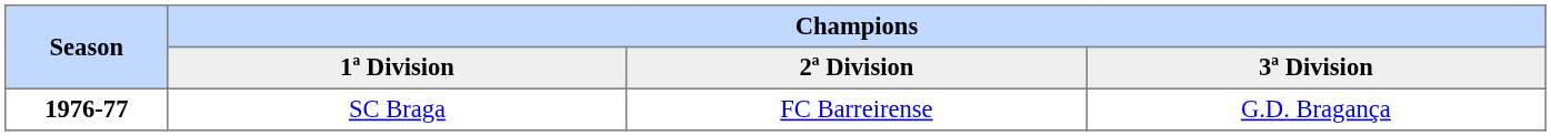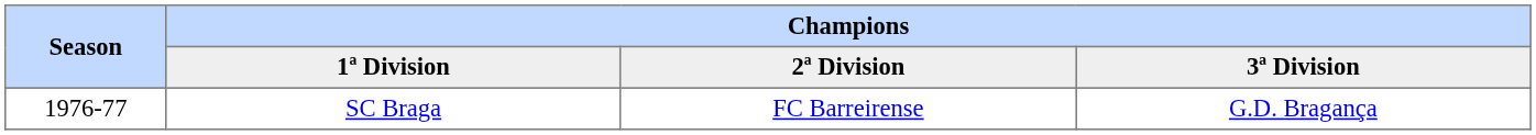SC Braga | Season: bold -> normal
